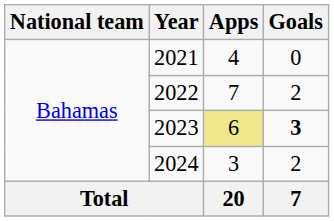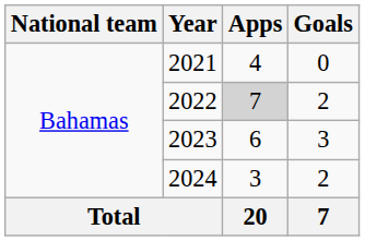2022 | Apps: no background -> lightgrey background
2023 | Apps: khaki background -> no background
2023 | Goals: bold -> normal
